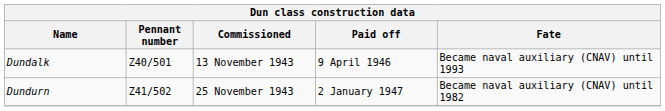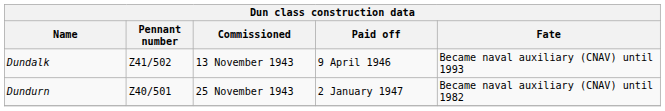Dundalk | Pennant number: Z40/501 -> Z41/502
Dundurn | Pennant number: Z41/502 -> Z40/501
